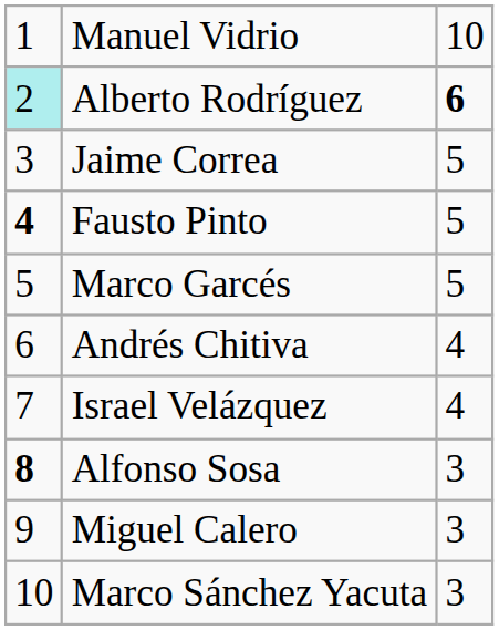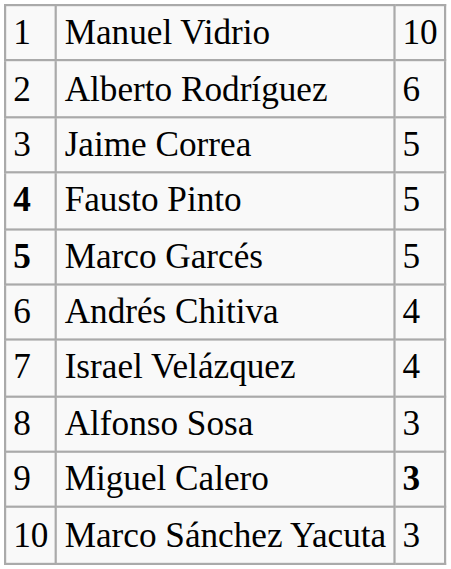Alberto Rodríguez | column 1: paleturquoise background -> no background
Alberto Rodríguez | column 3: bold -> normal
Marco Garcés | column 1: normal -> bold
Alfonso Sosa | column 1: bold -> normal
Miguel Calero | column 3: normal -> bold
